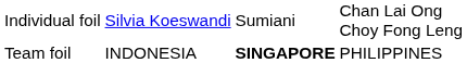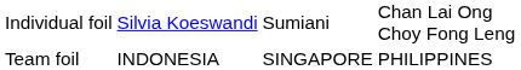Team foil | column 3: bold -> normal
